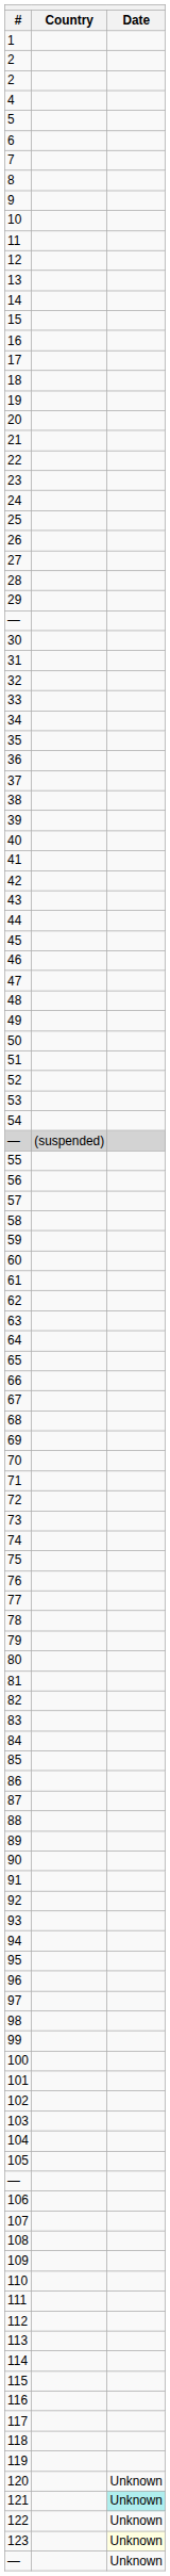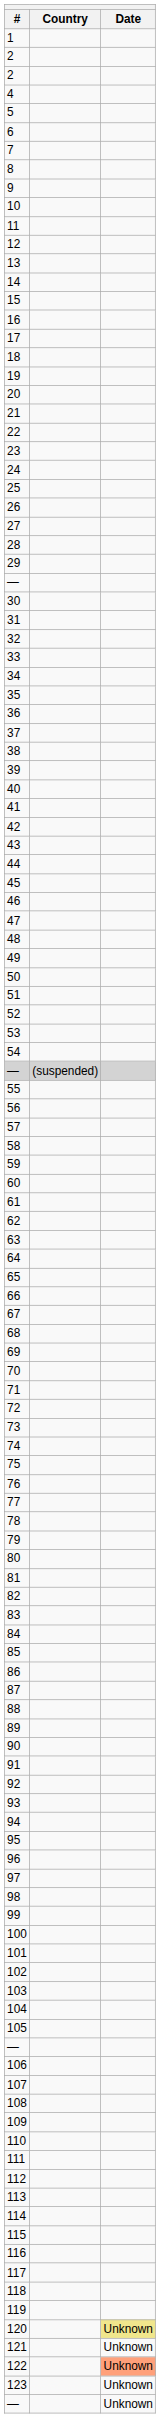120 | Date: no background -> khaki background
121 | Date: paleturquoise background -> no background
122 | Date: no background -> lightsalmon background
123 | Date: lightyellow background -> no background
